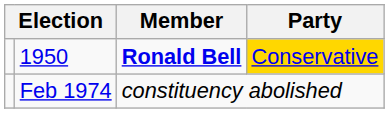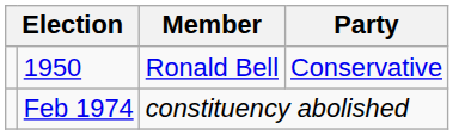1950 | Member: bold -> normal
1950 | Party: gold background -> no background
